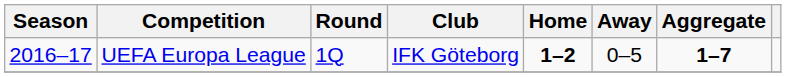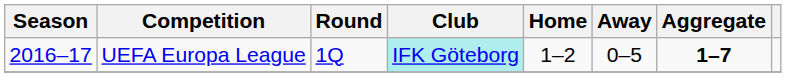UEFA Europa League | Club: no background -> paleturquoise background
UEFA Europa League | Home: bold -> normal
